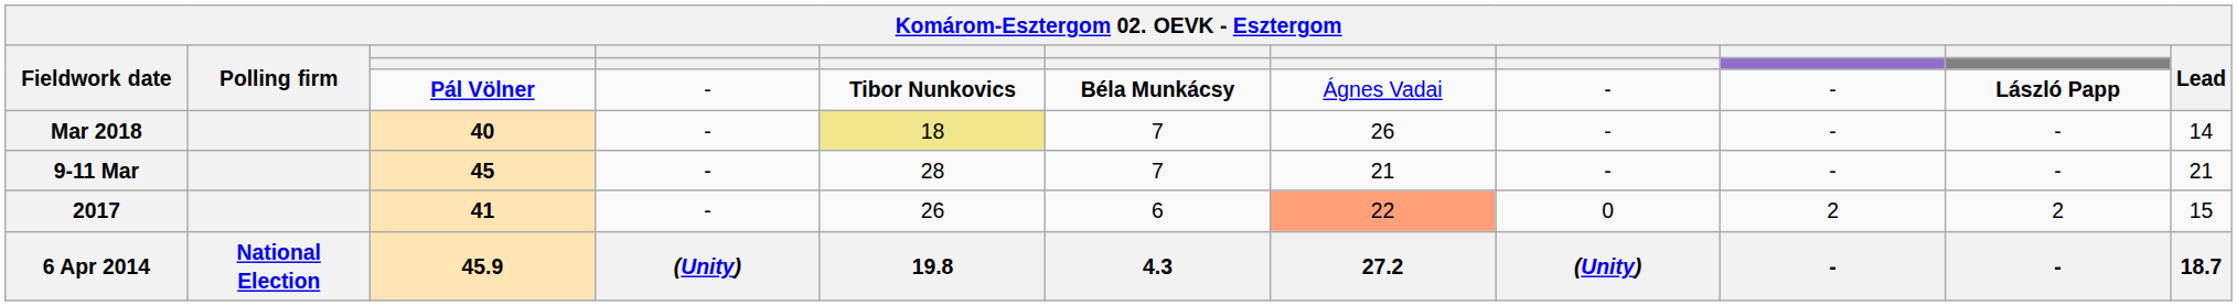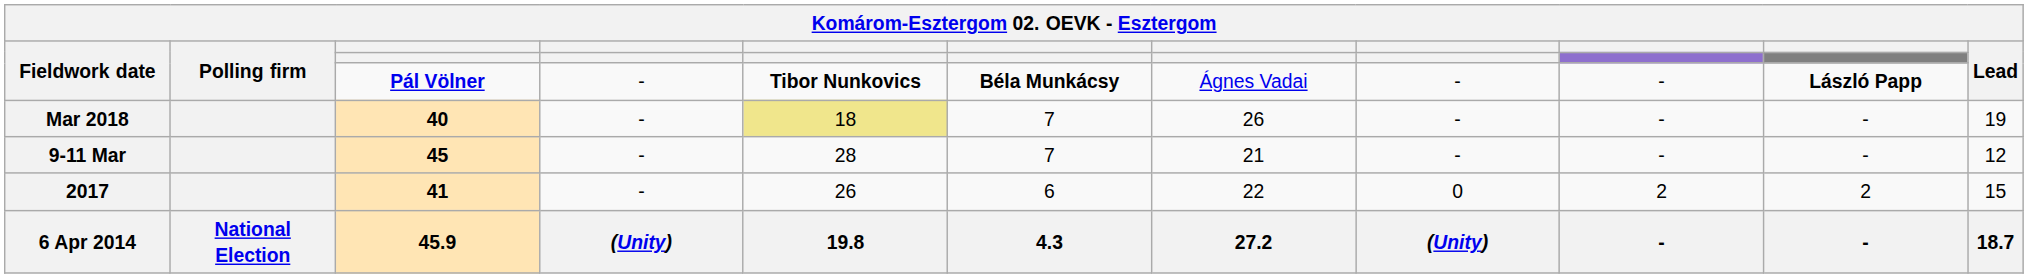Mar 2018 | Lead: 14 -> 19
9-11 Mar | Lead: 21 -> 12
2017 | column 7: lightsalmon background -> no background
